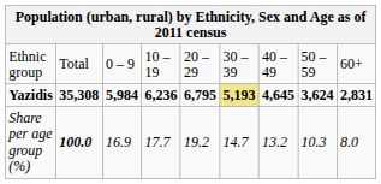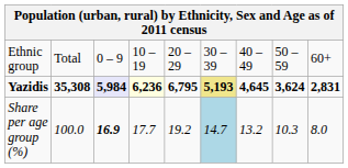Yazidis | column 3: no background -> lavender background
Yazidis | column 4: no background -> lightyellow background
Share per age group (%) | column 2: bold -> normal
Share per age group (%) | column 3: normal -> bold
Share per age group (%) | column 6: no background -> lightblue background
